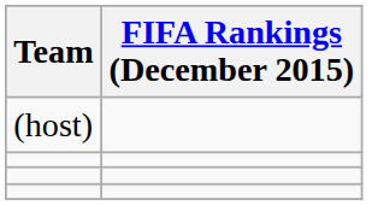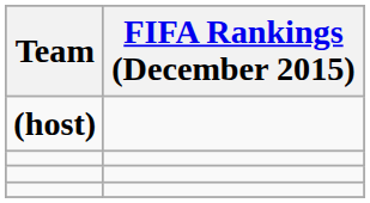row 2 | Team: normal -> bold
